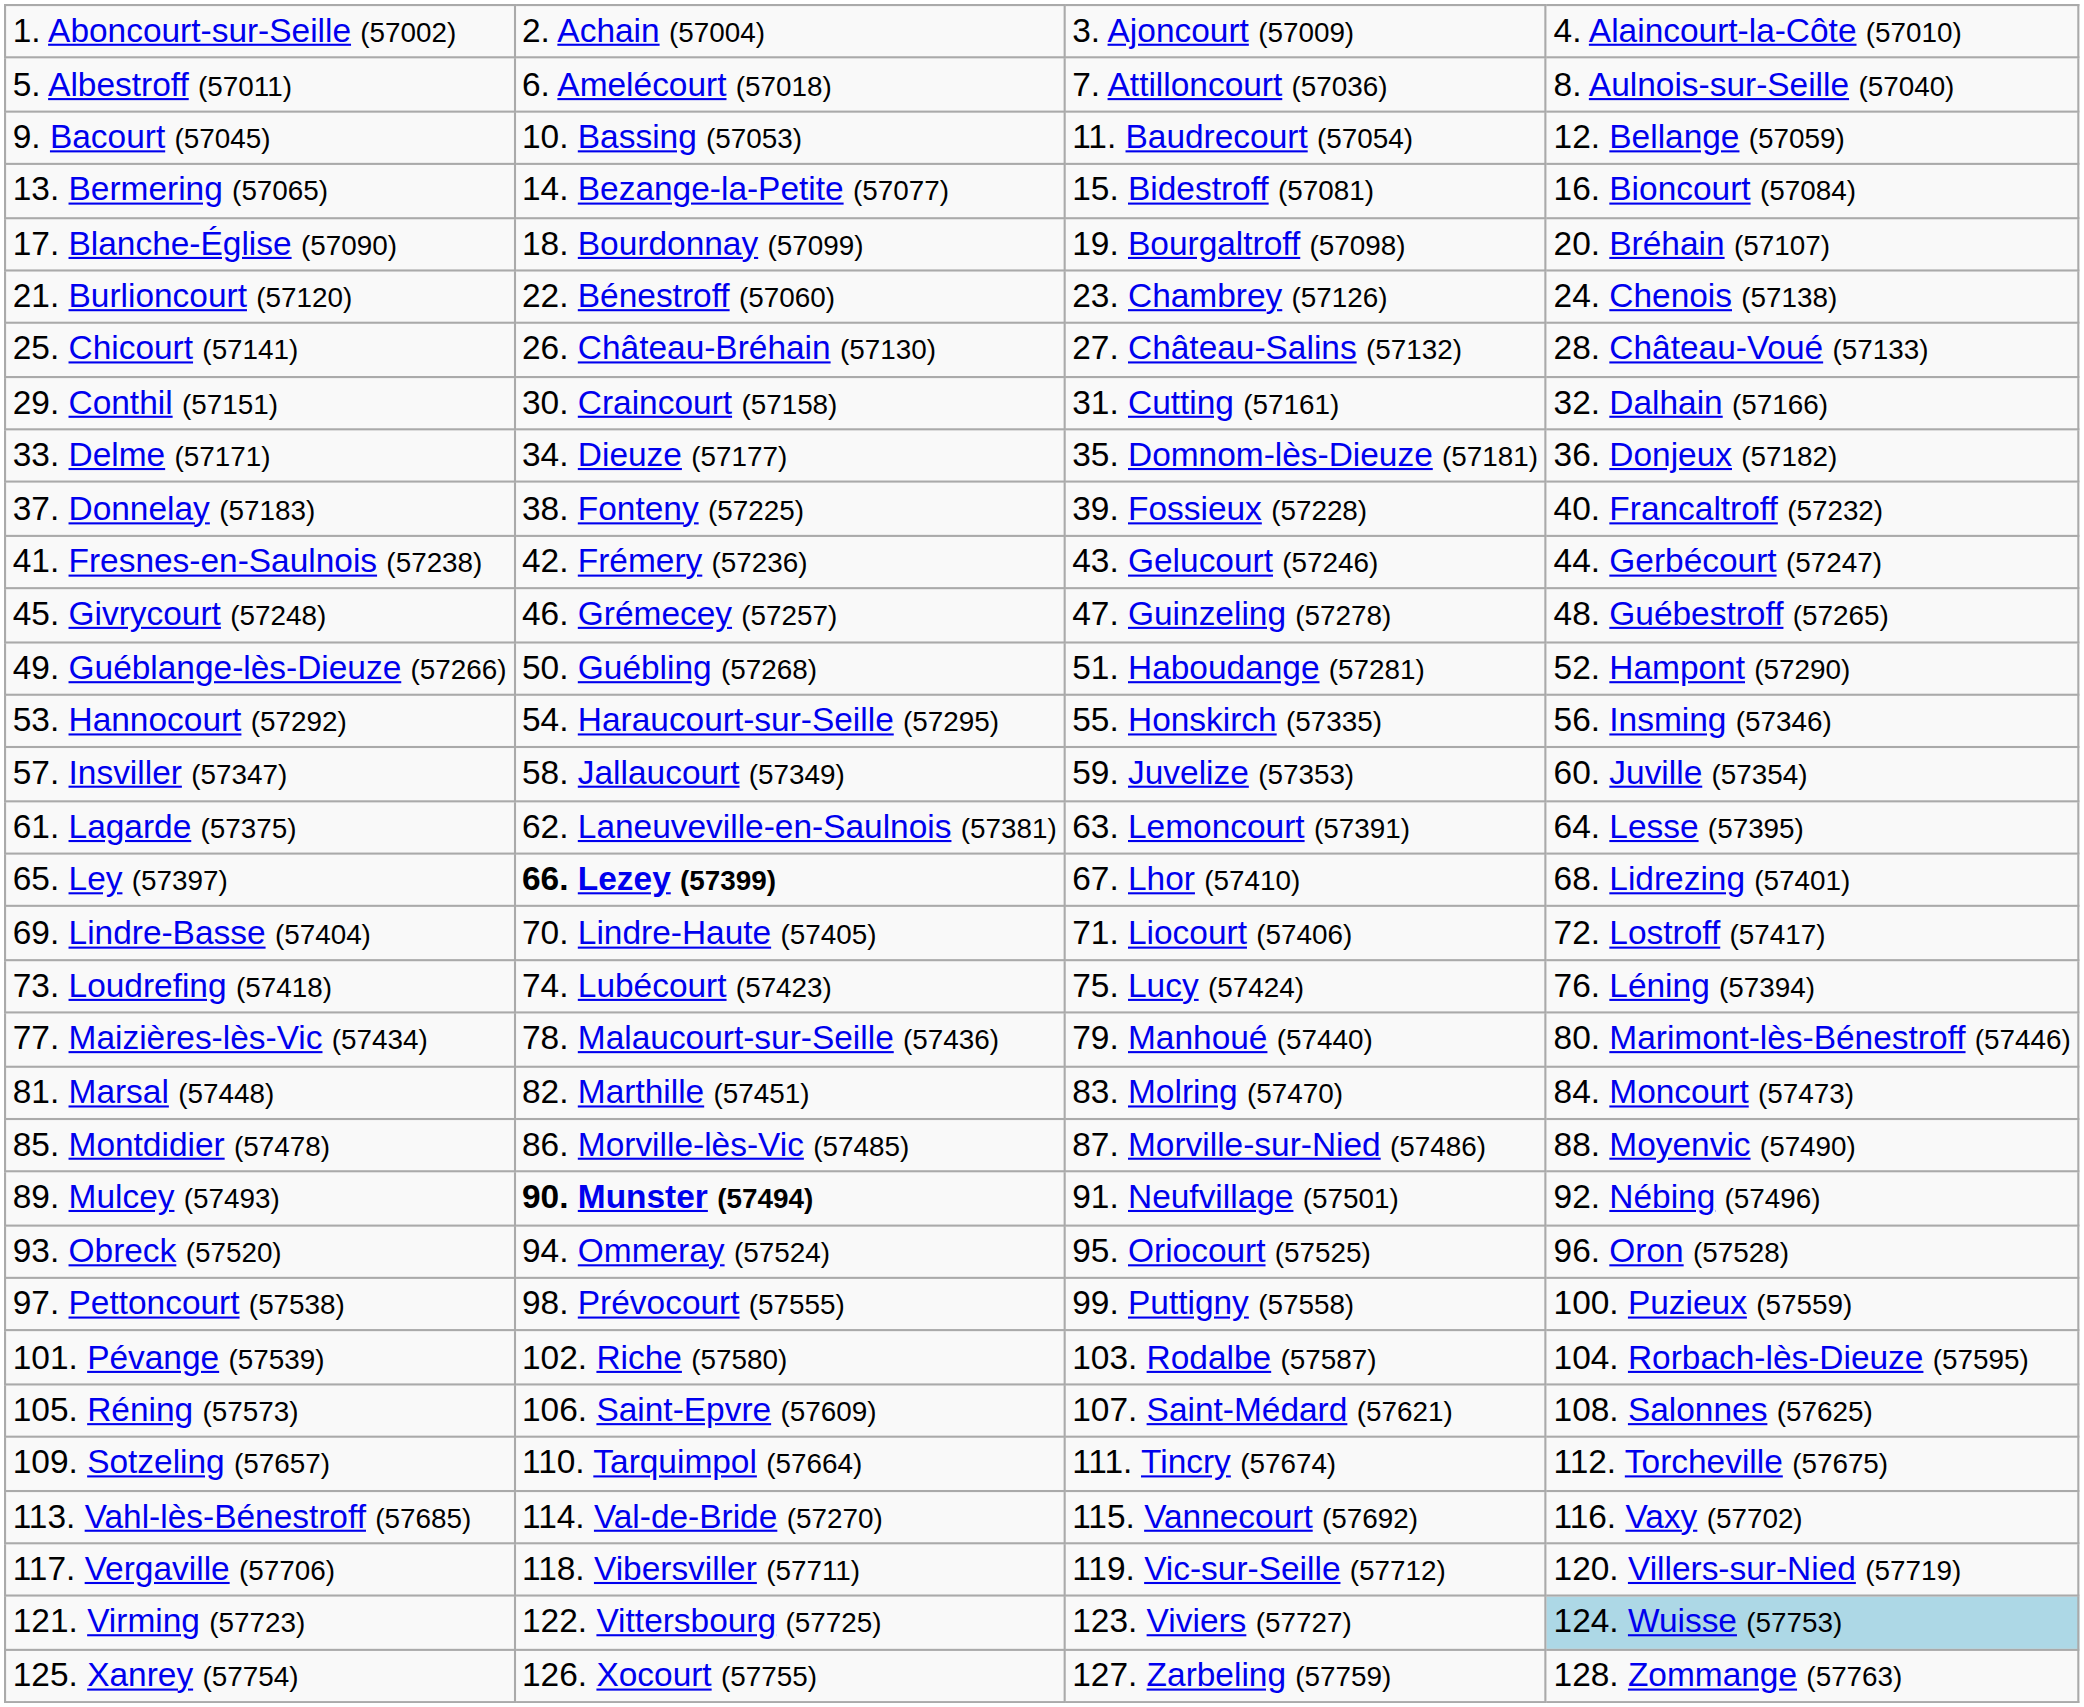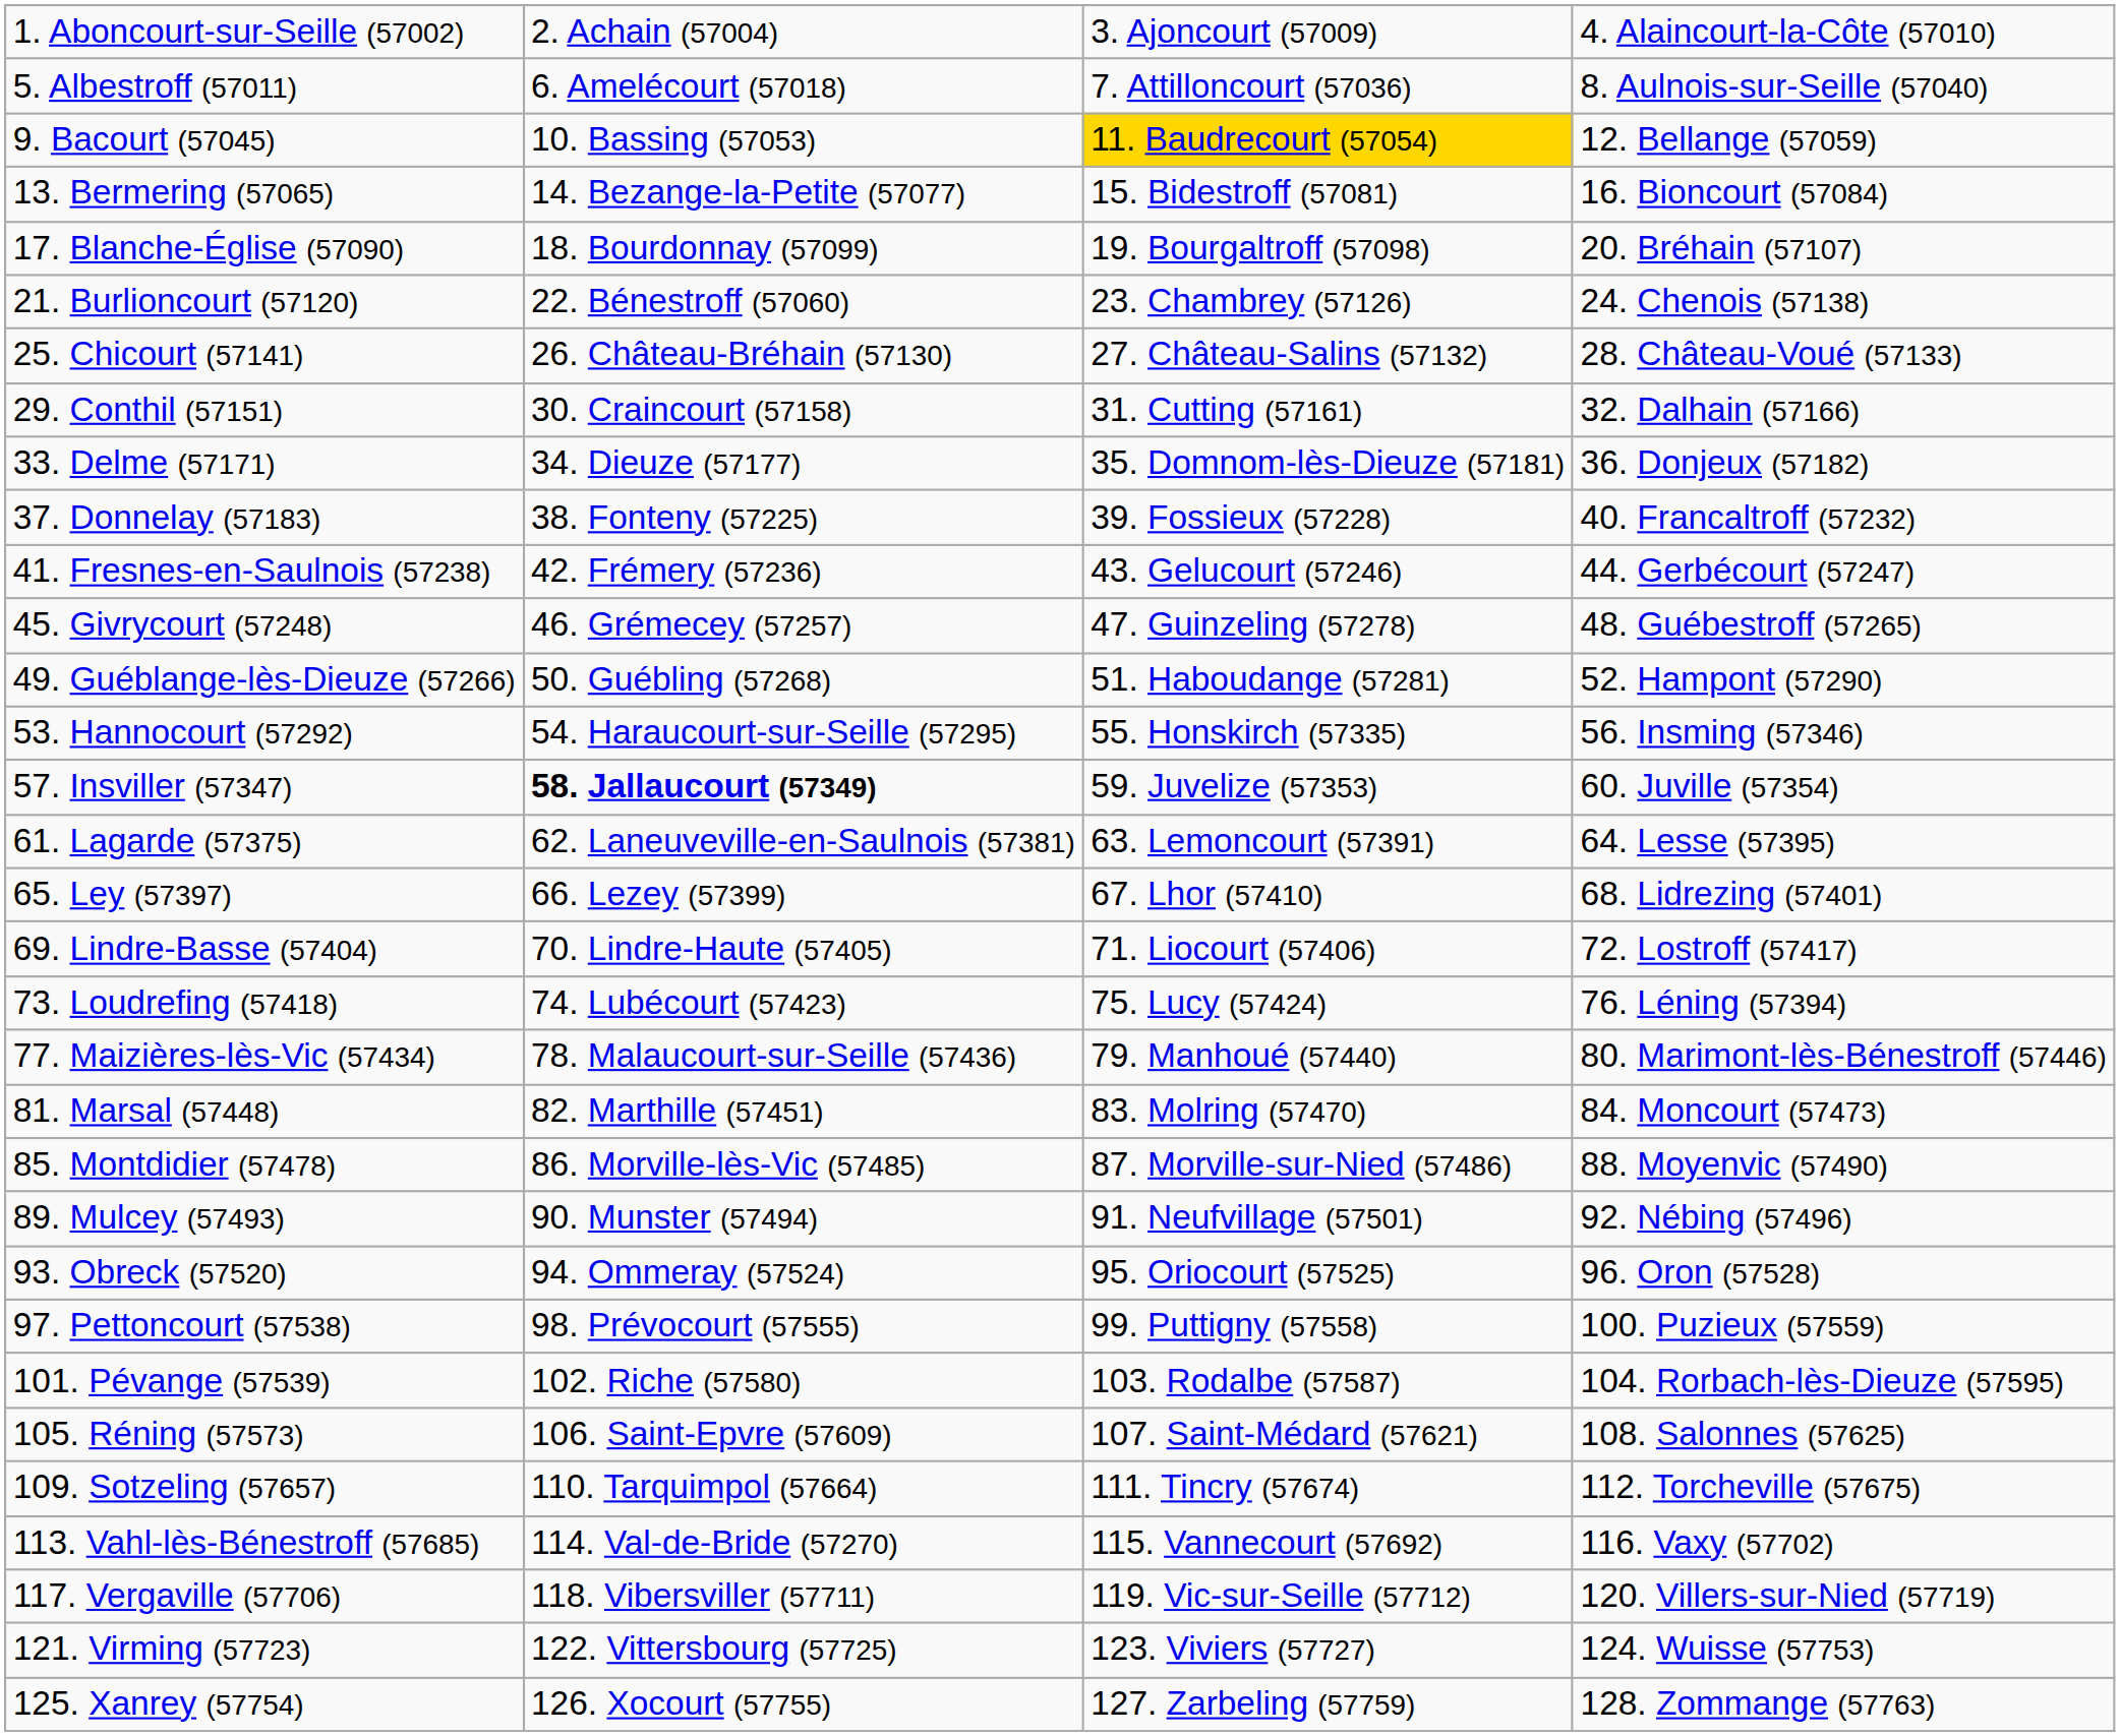9. Bacourt (57045) | column 3: no background -> gold background
57. Insviller (57347) | column 2: normal -> bold
65. Ley (57397) | column 2: bold -> normal
89. Mulcey (57493) | column 2: bold -> normal
121. Virming (57723) | column 4: lightblue background -> no background
